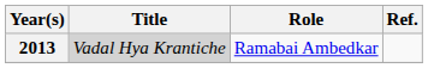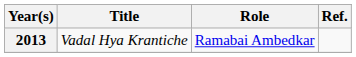2013 | Title: lightgrey background -> no background
